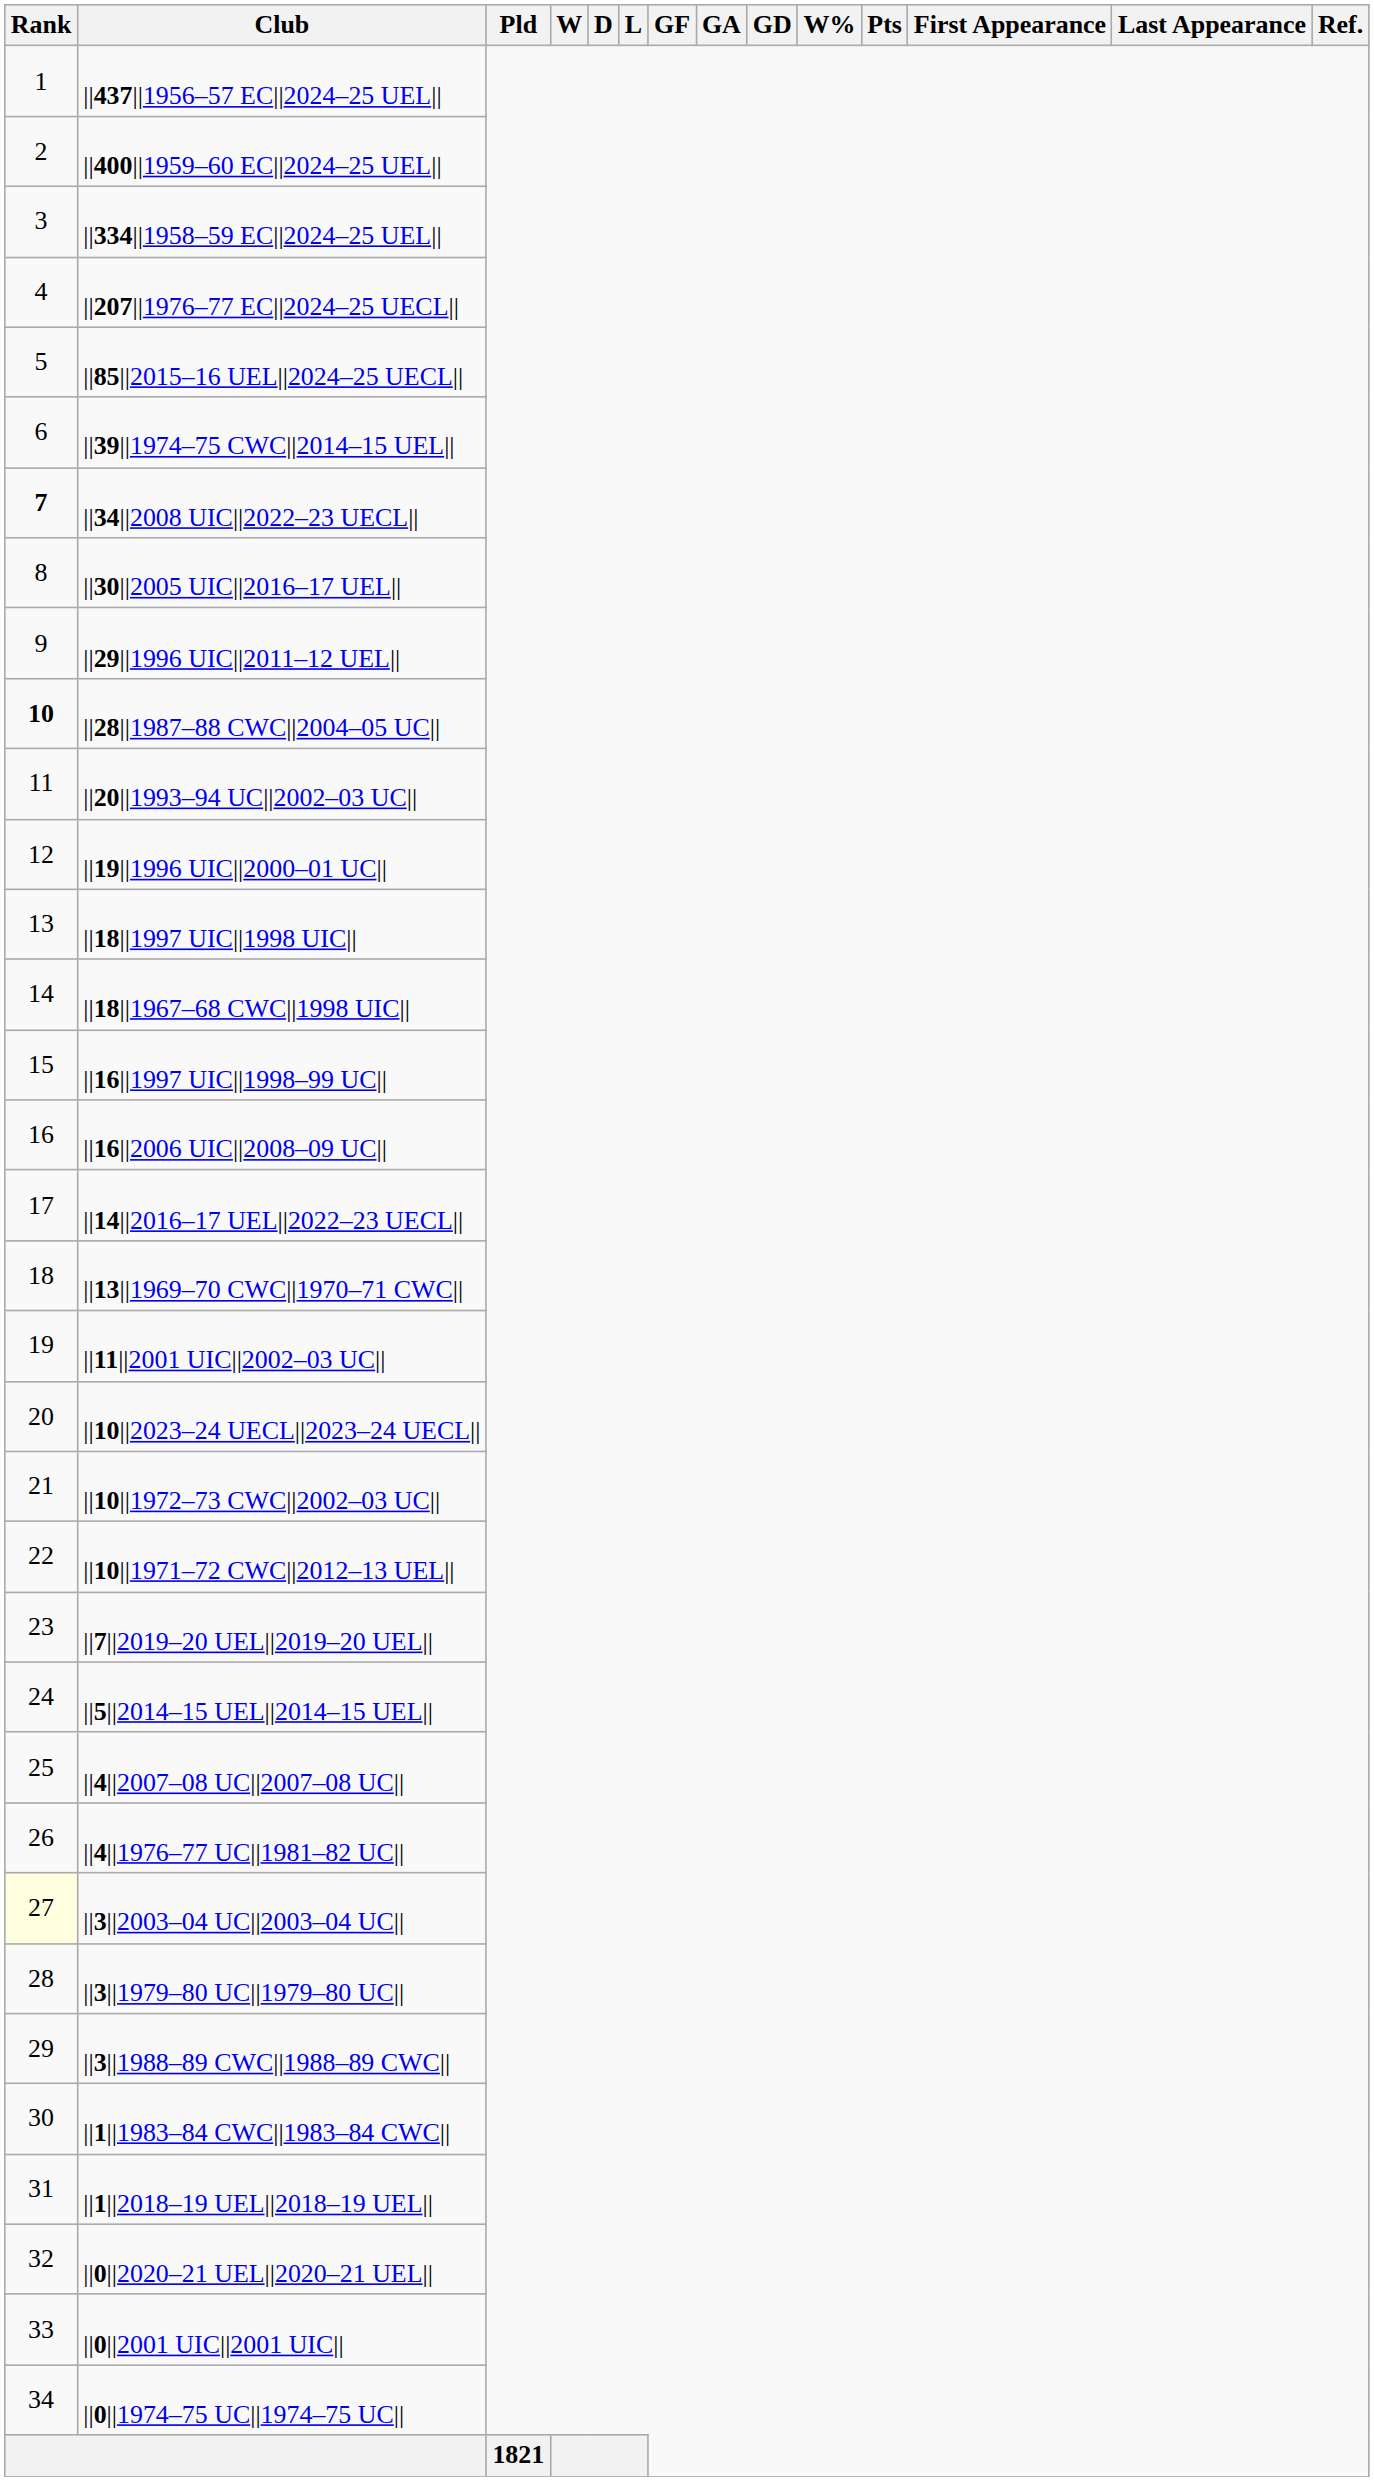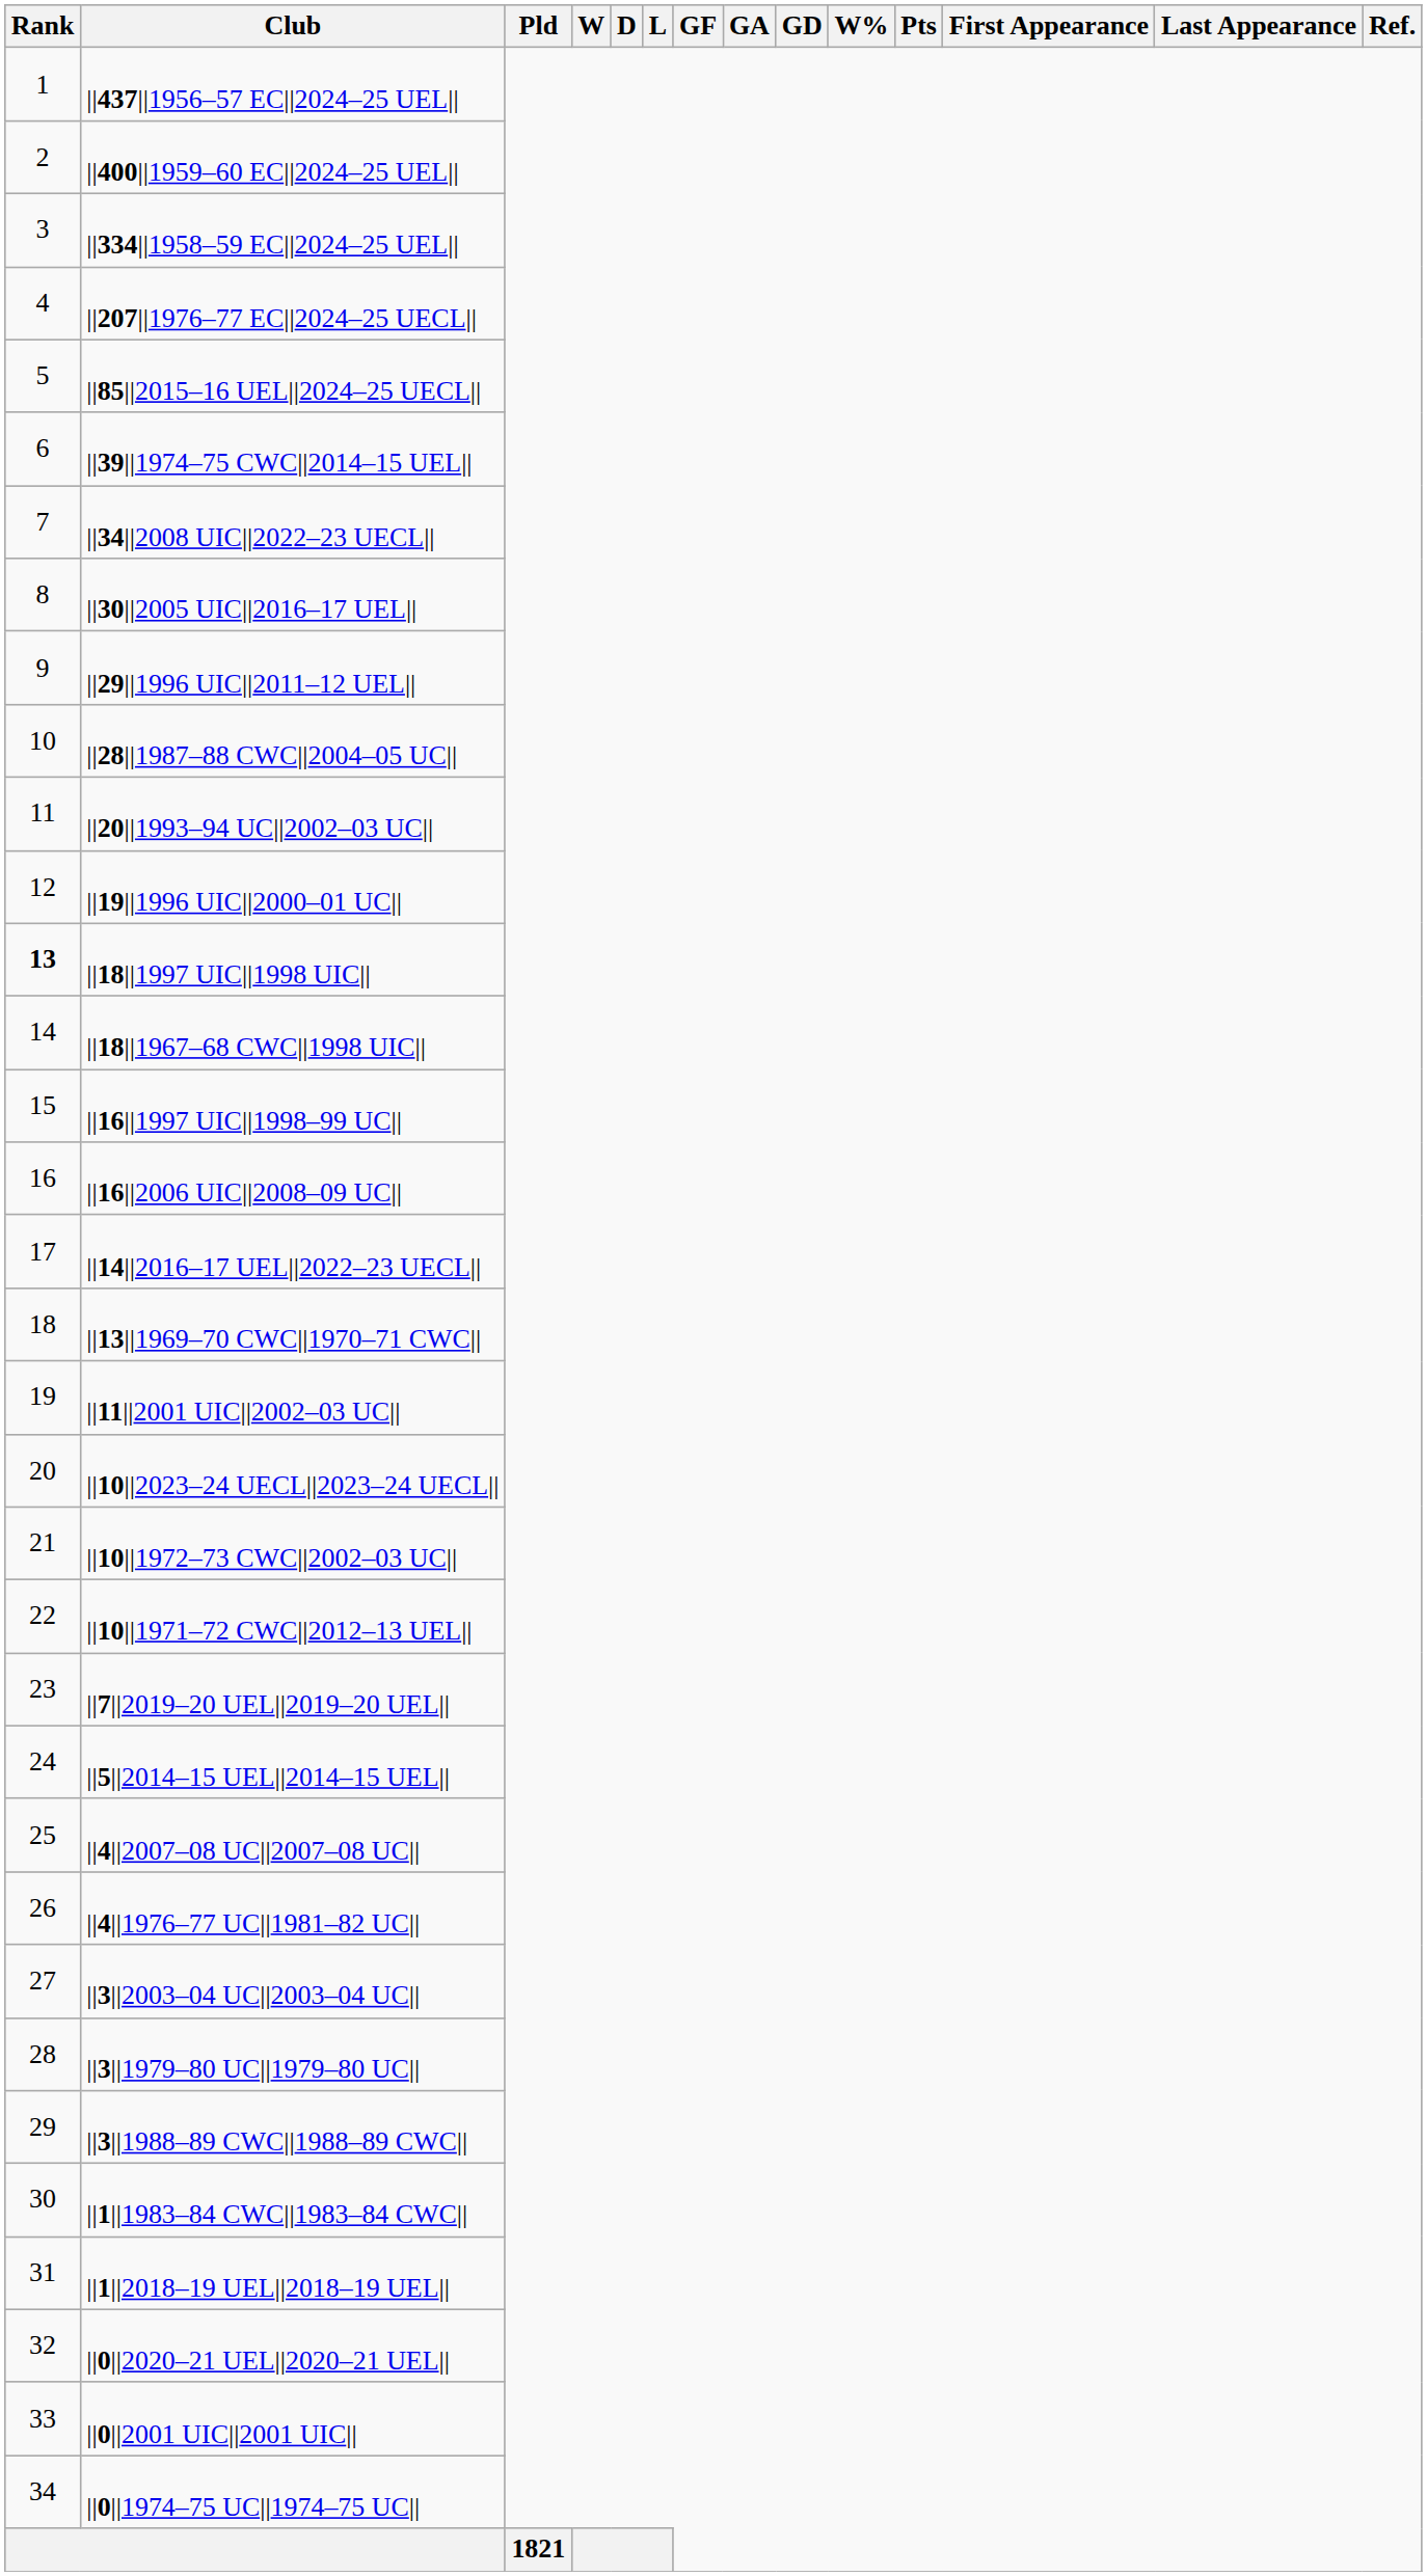||34||2008 UIC||2022–23 UECL|| | Rank: bold -> normal
||28||1987–88 CWC||2004–05 UC|| | Rank: bold -> normal
||18||1997 UIC||1998 UIC|| | Rank: normal -> bold
||3||2003–04 UC||2003–04 UC|| | Rank: lightyellow background -> no background
